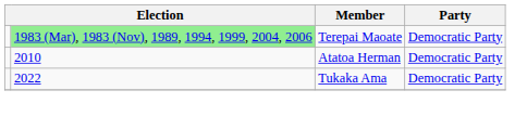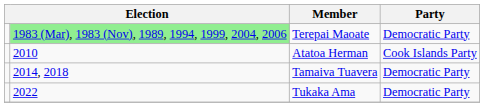Atatoa Herman | Party: Democratic Party -> Cook Islands Party
+ row: 2014, 2018 | Tamaiva Tuavera | Democratic Party
